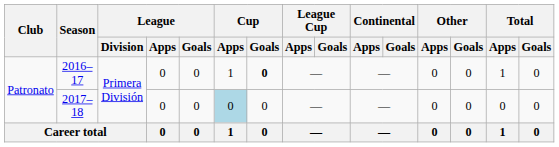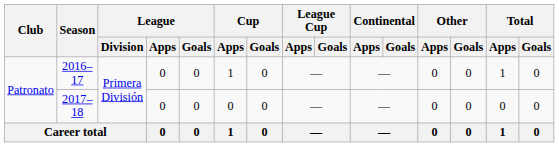2016–17 | Cup / Goals: bold -> normal
2017–18 | Cup / Apps: lightblue background -> no background
